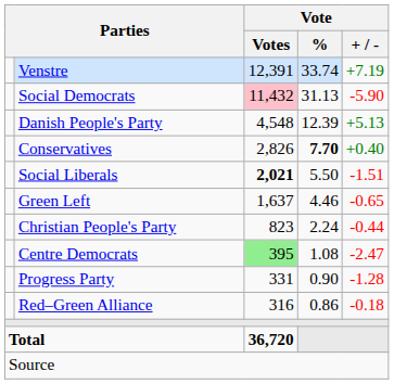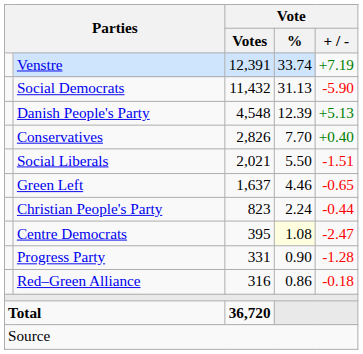Social Democrats | Vote / Votes: pink background -> no background
Conservatives | Vote / %: bold -> normal
Social Liberals | Vote / Votes: bold -> normal
Centre Democrats | Vote / Votes: lightgreen background -> no background
Centre Democrats | Vote / %: no background -> lightyellow background
